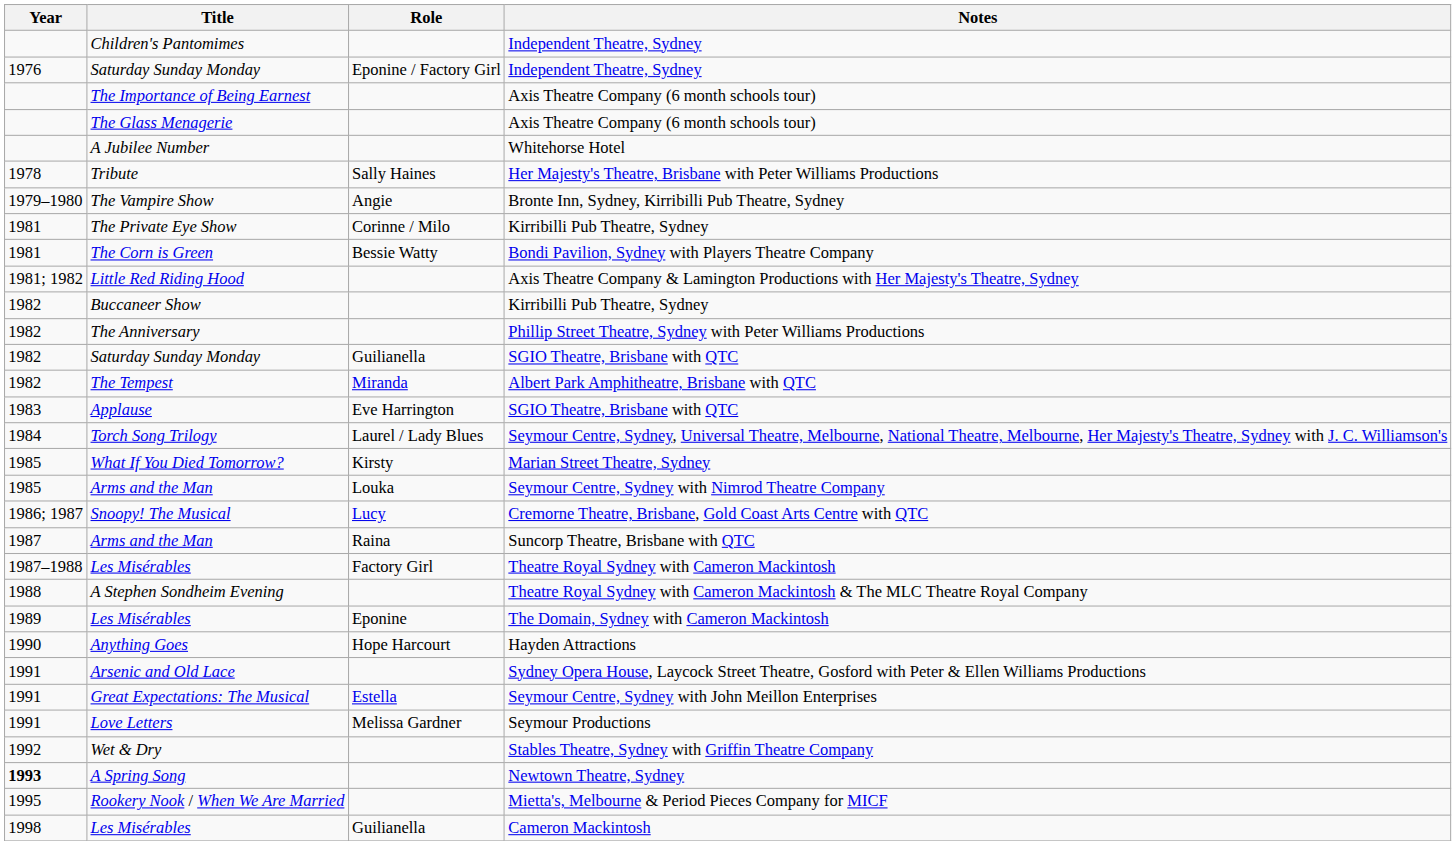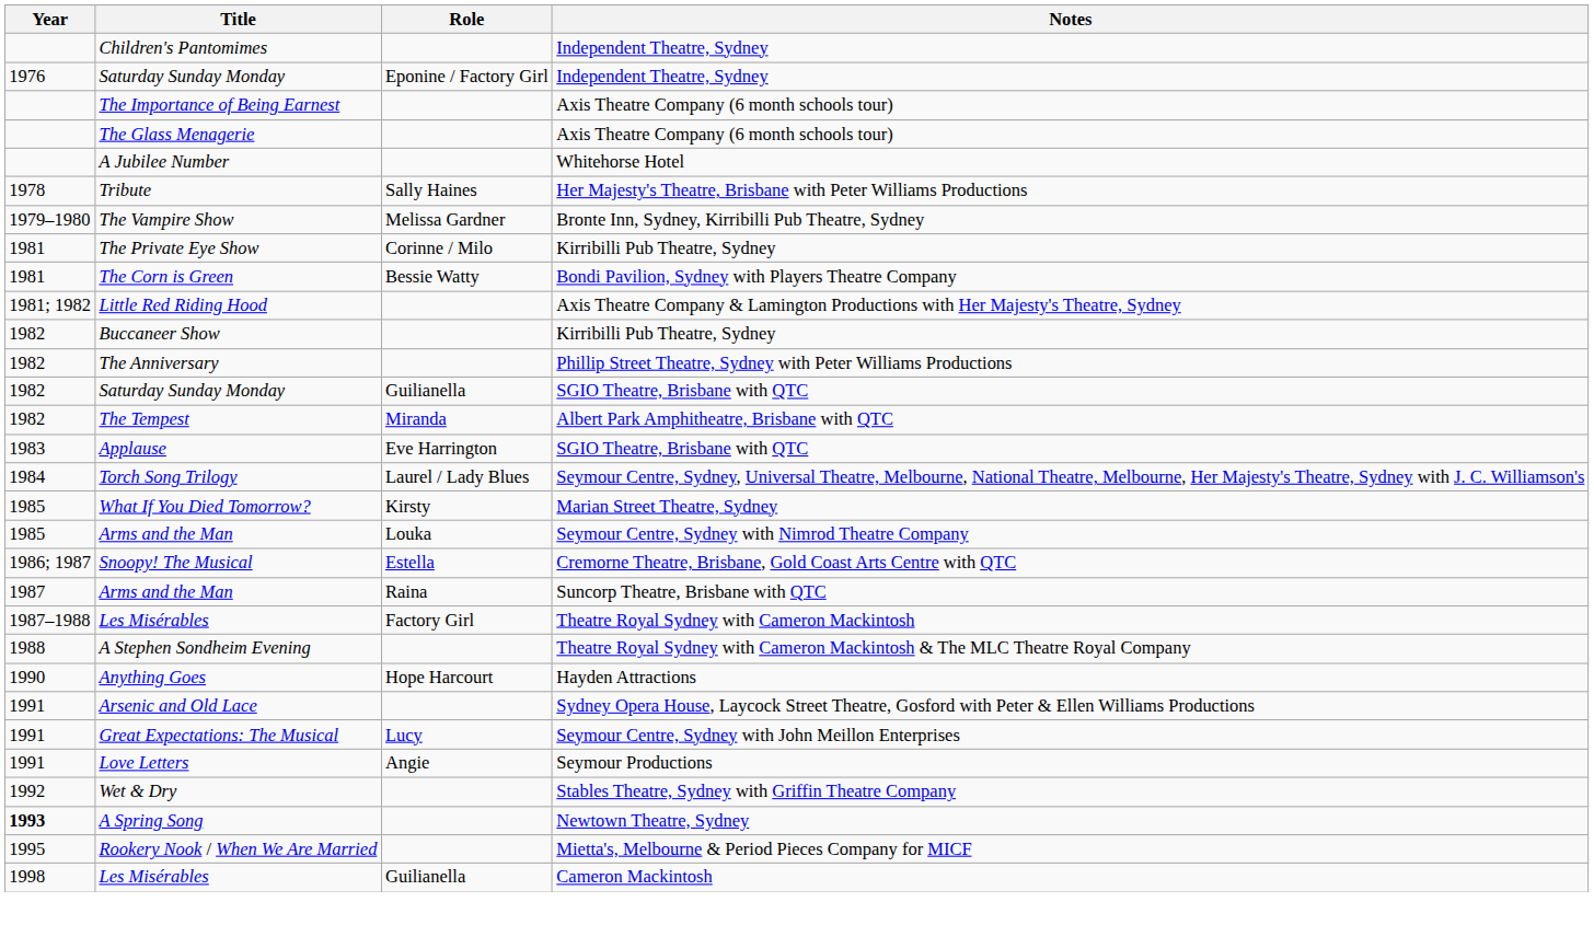The Vampire Show | Role: Angie -> Melissa Gardner
Snoopy! The Musical | Role: Lucy -> Estella
- row: 1989 | Les Misérables | Eponine | The Domain, Sydney with Cameron Mackintosh
Great Expectations: The Musical | Role: Estella -> Lucy
Love Letters | Role: Melissa Gardner -> Angie
